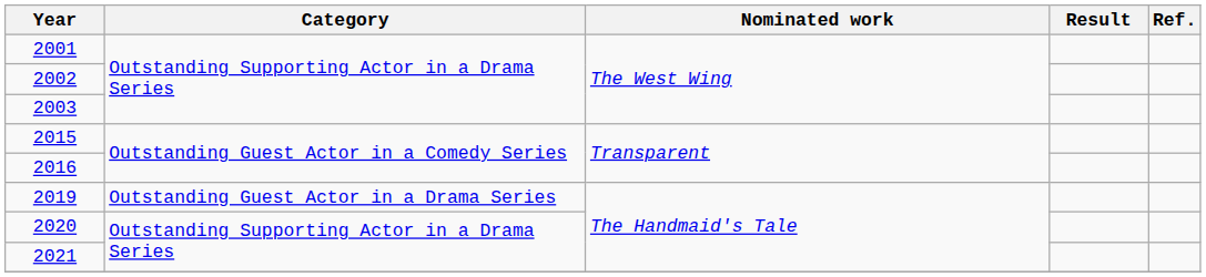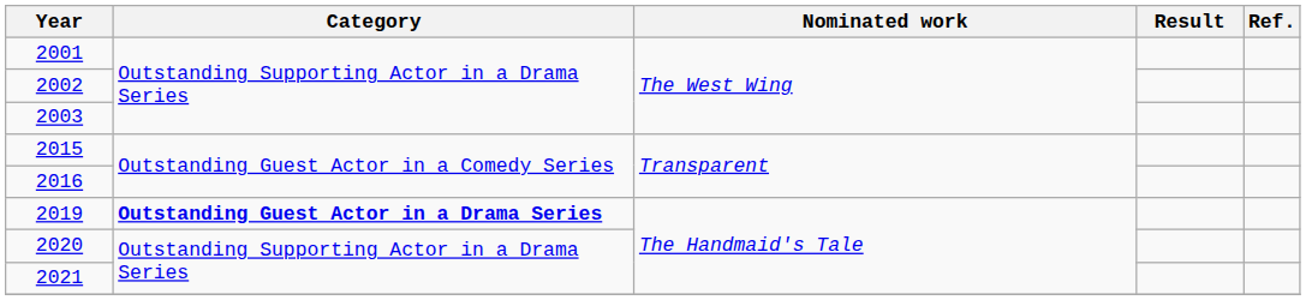2019 | Category: normal -> bold
